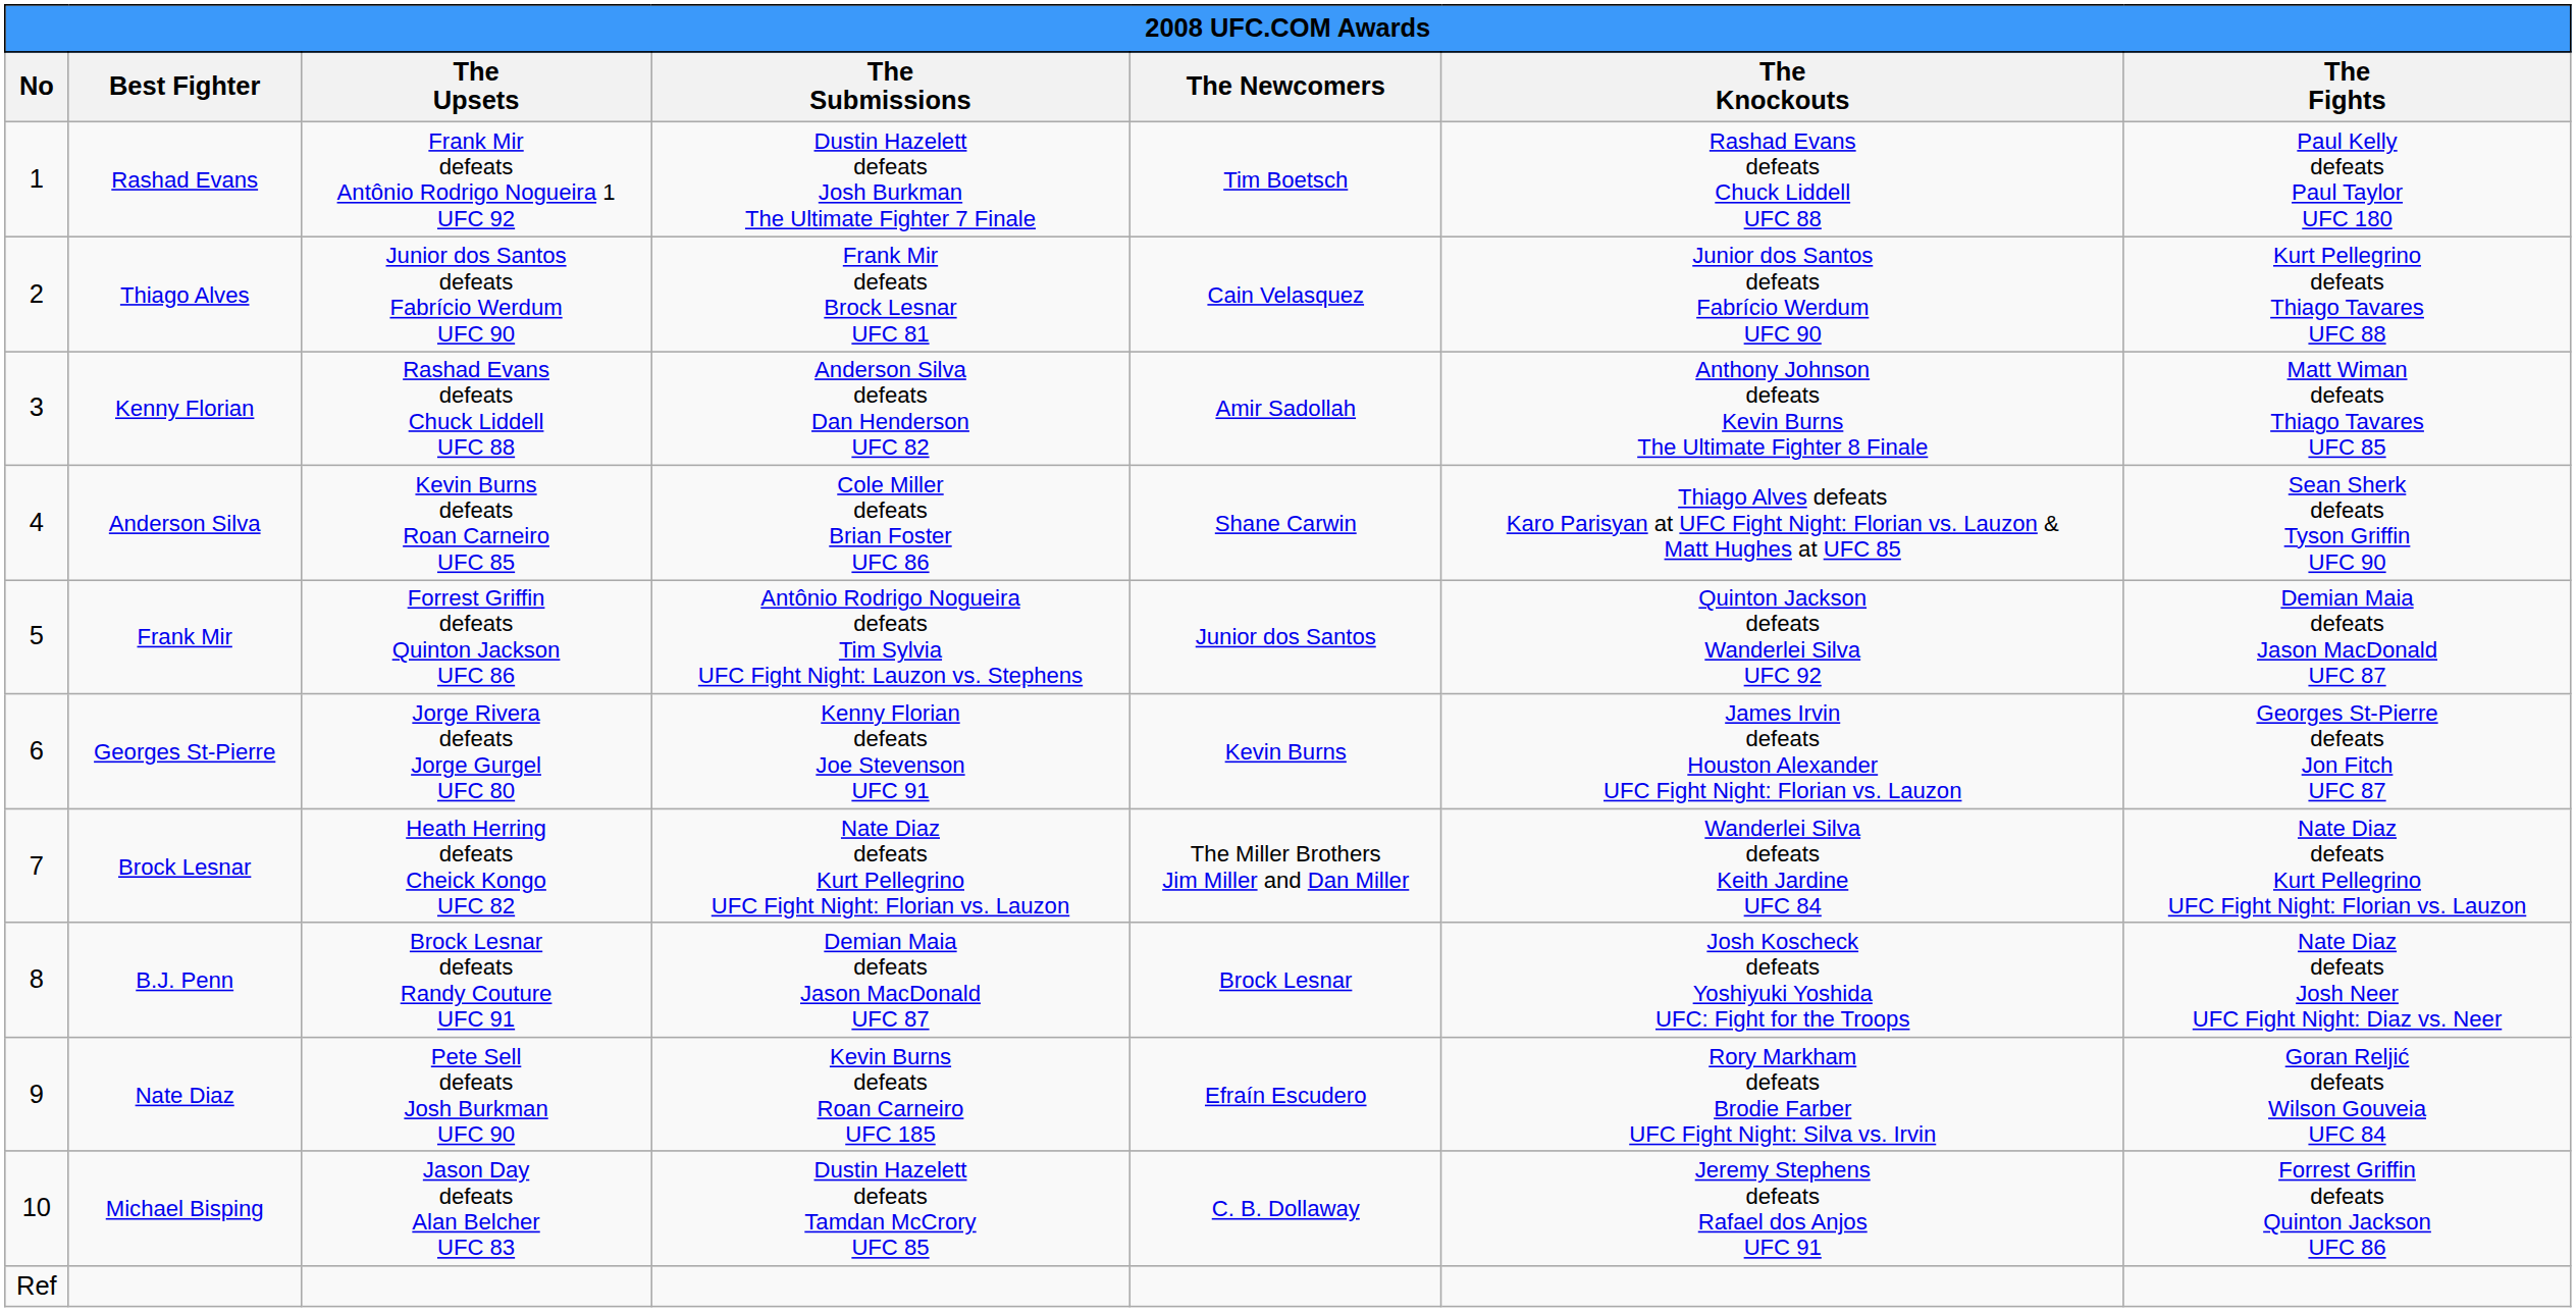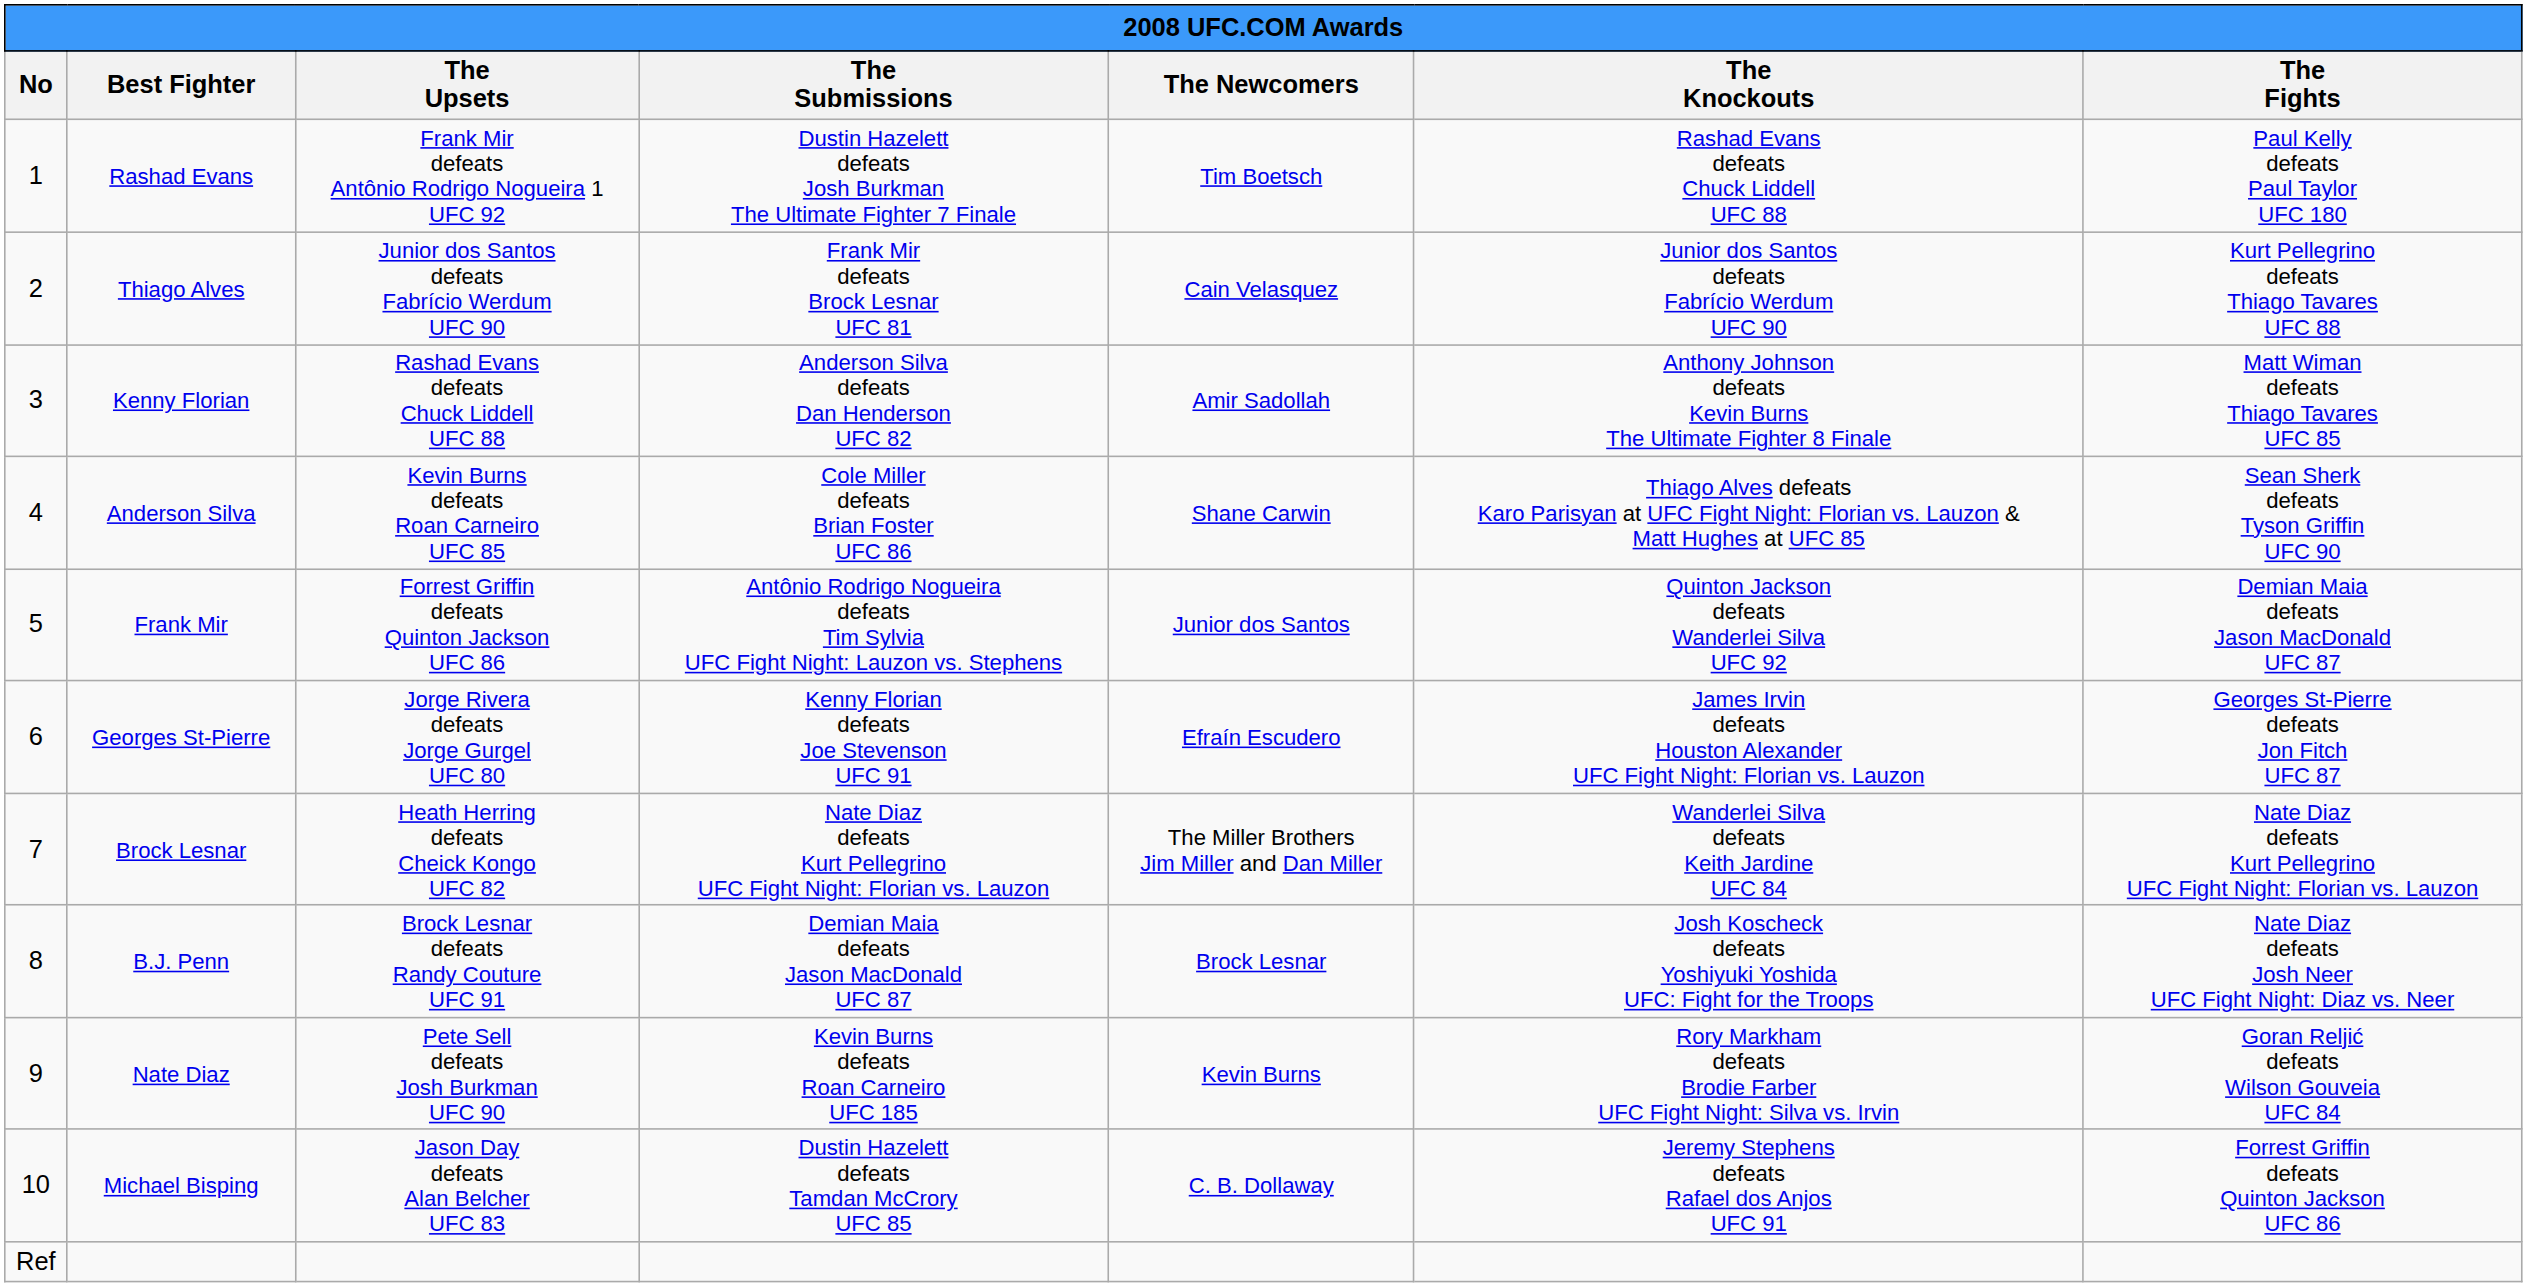Georges St-Pierre | The Newcomers: Kevin Burns -> Efraín Escudero
Nate Diaz | The Newcomers: Efraín Escudero -> Kevin Burns
